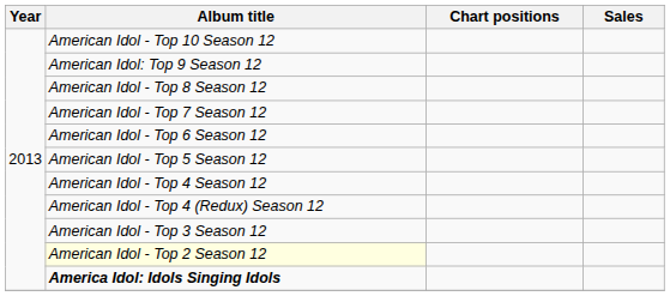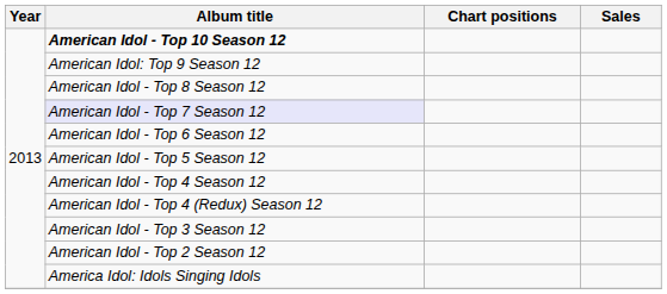American Idol - Top 10 Season 12 | Album title: normal -> bold
American Idol - Top 7 Season 12 | Album title: no background -> lavender background
American Idol - Top 2 Season 12 | Album title: lightyellow background -> no background
America Idol: Idols Singing Idols | Album title: bold -> normal
